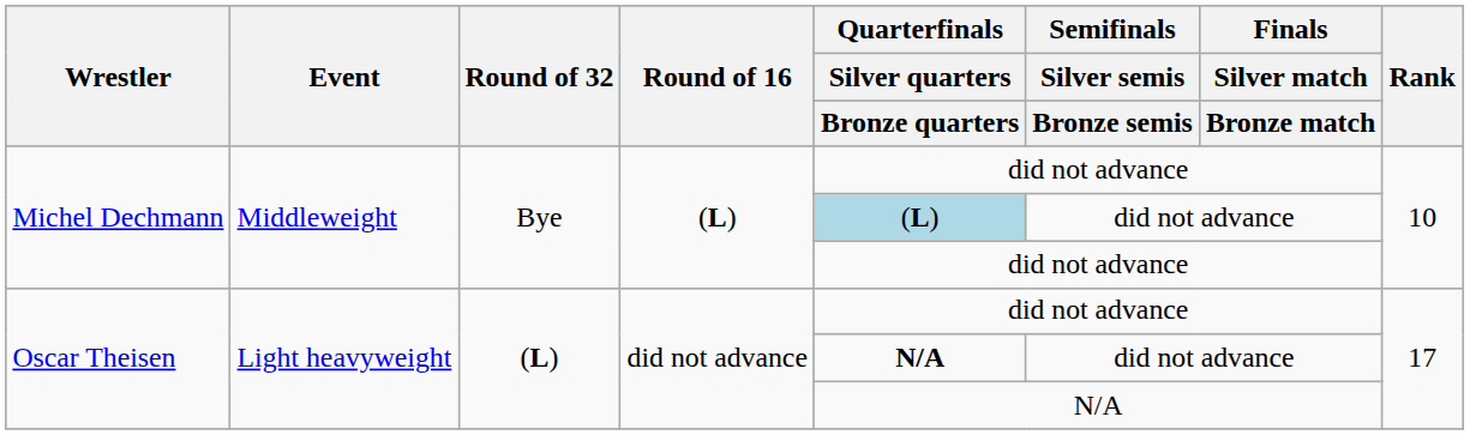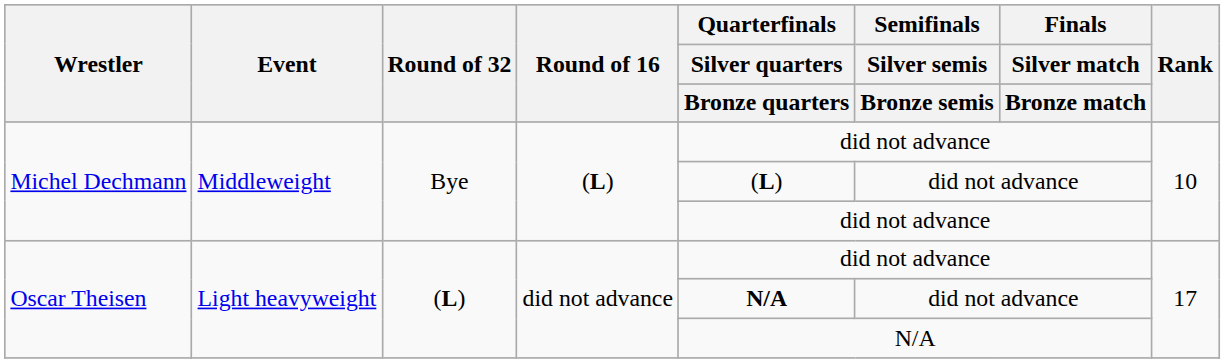row 5 | Quarterfinals / Silver quarters / Bronze quarters: lightblue background -> no background
